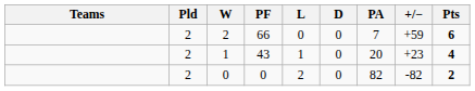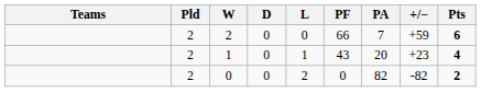columns swapped: D <-> PF
